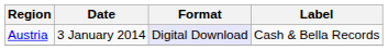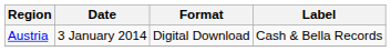Austria | Format: lavender background -> no background
